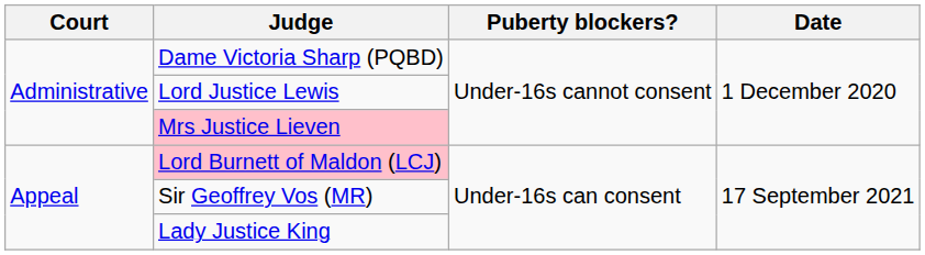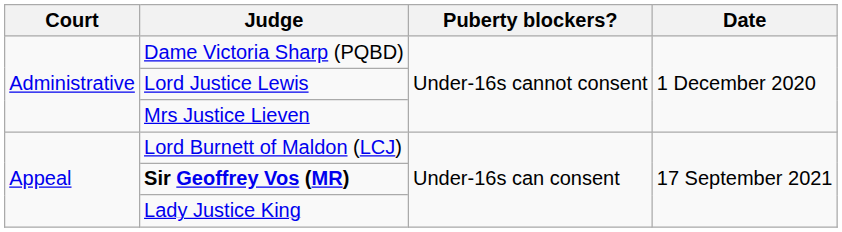Mrs Justice Lieven | Judge: pink background -> no background
Lord Burnett of Maldon (LCJ) | Judge: pink background -> no background
Sir Geoffrey Vos (MR) | Judge: normal -> bold
